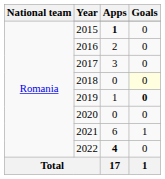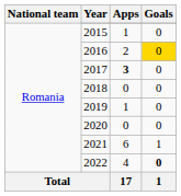2015 | Apps: bold -> normal
2016 | Goals: no background -> gold background
2017 | Apps: normal -> bold
2018 | Goals: lightyellow background -> no background
2019 | Goals: bold -> normal
2022 | Apps: bold -> normal
2022 | Goals: normal -> bold
